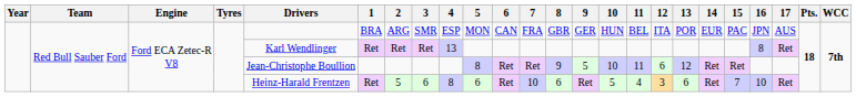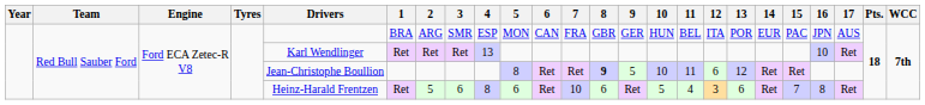row 3 | 16: 8 -> 10
row 4 | 8: normal -> bold
row 5 | 16: 10 -> 8
